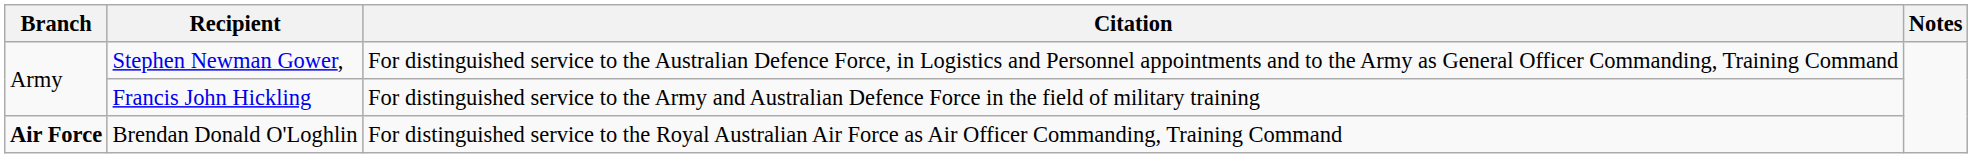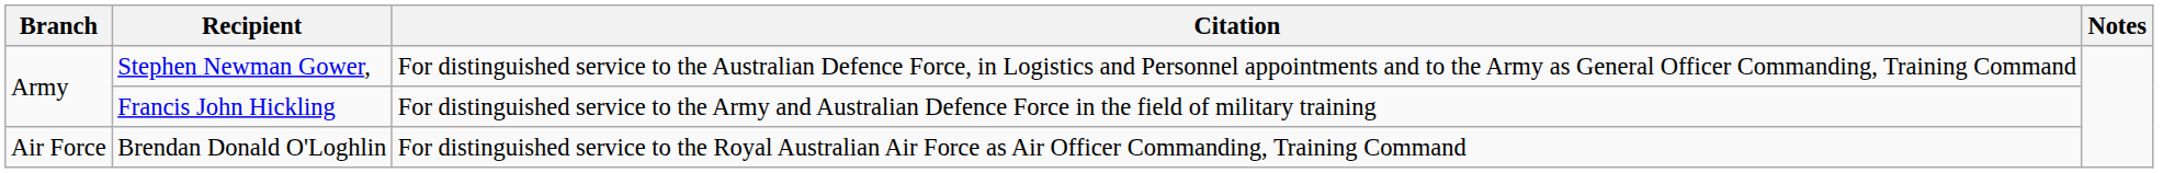Brendan Donald O'Loghlin | Branch: bold -> normal
